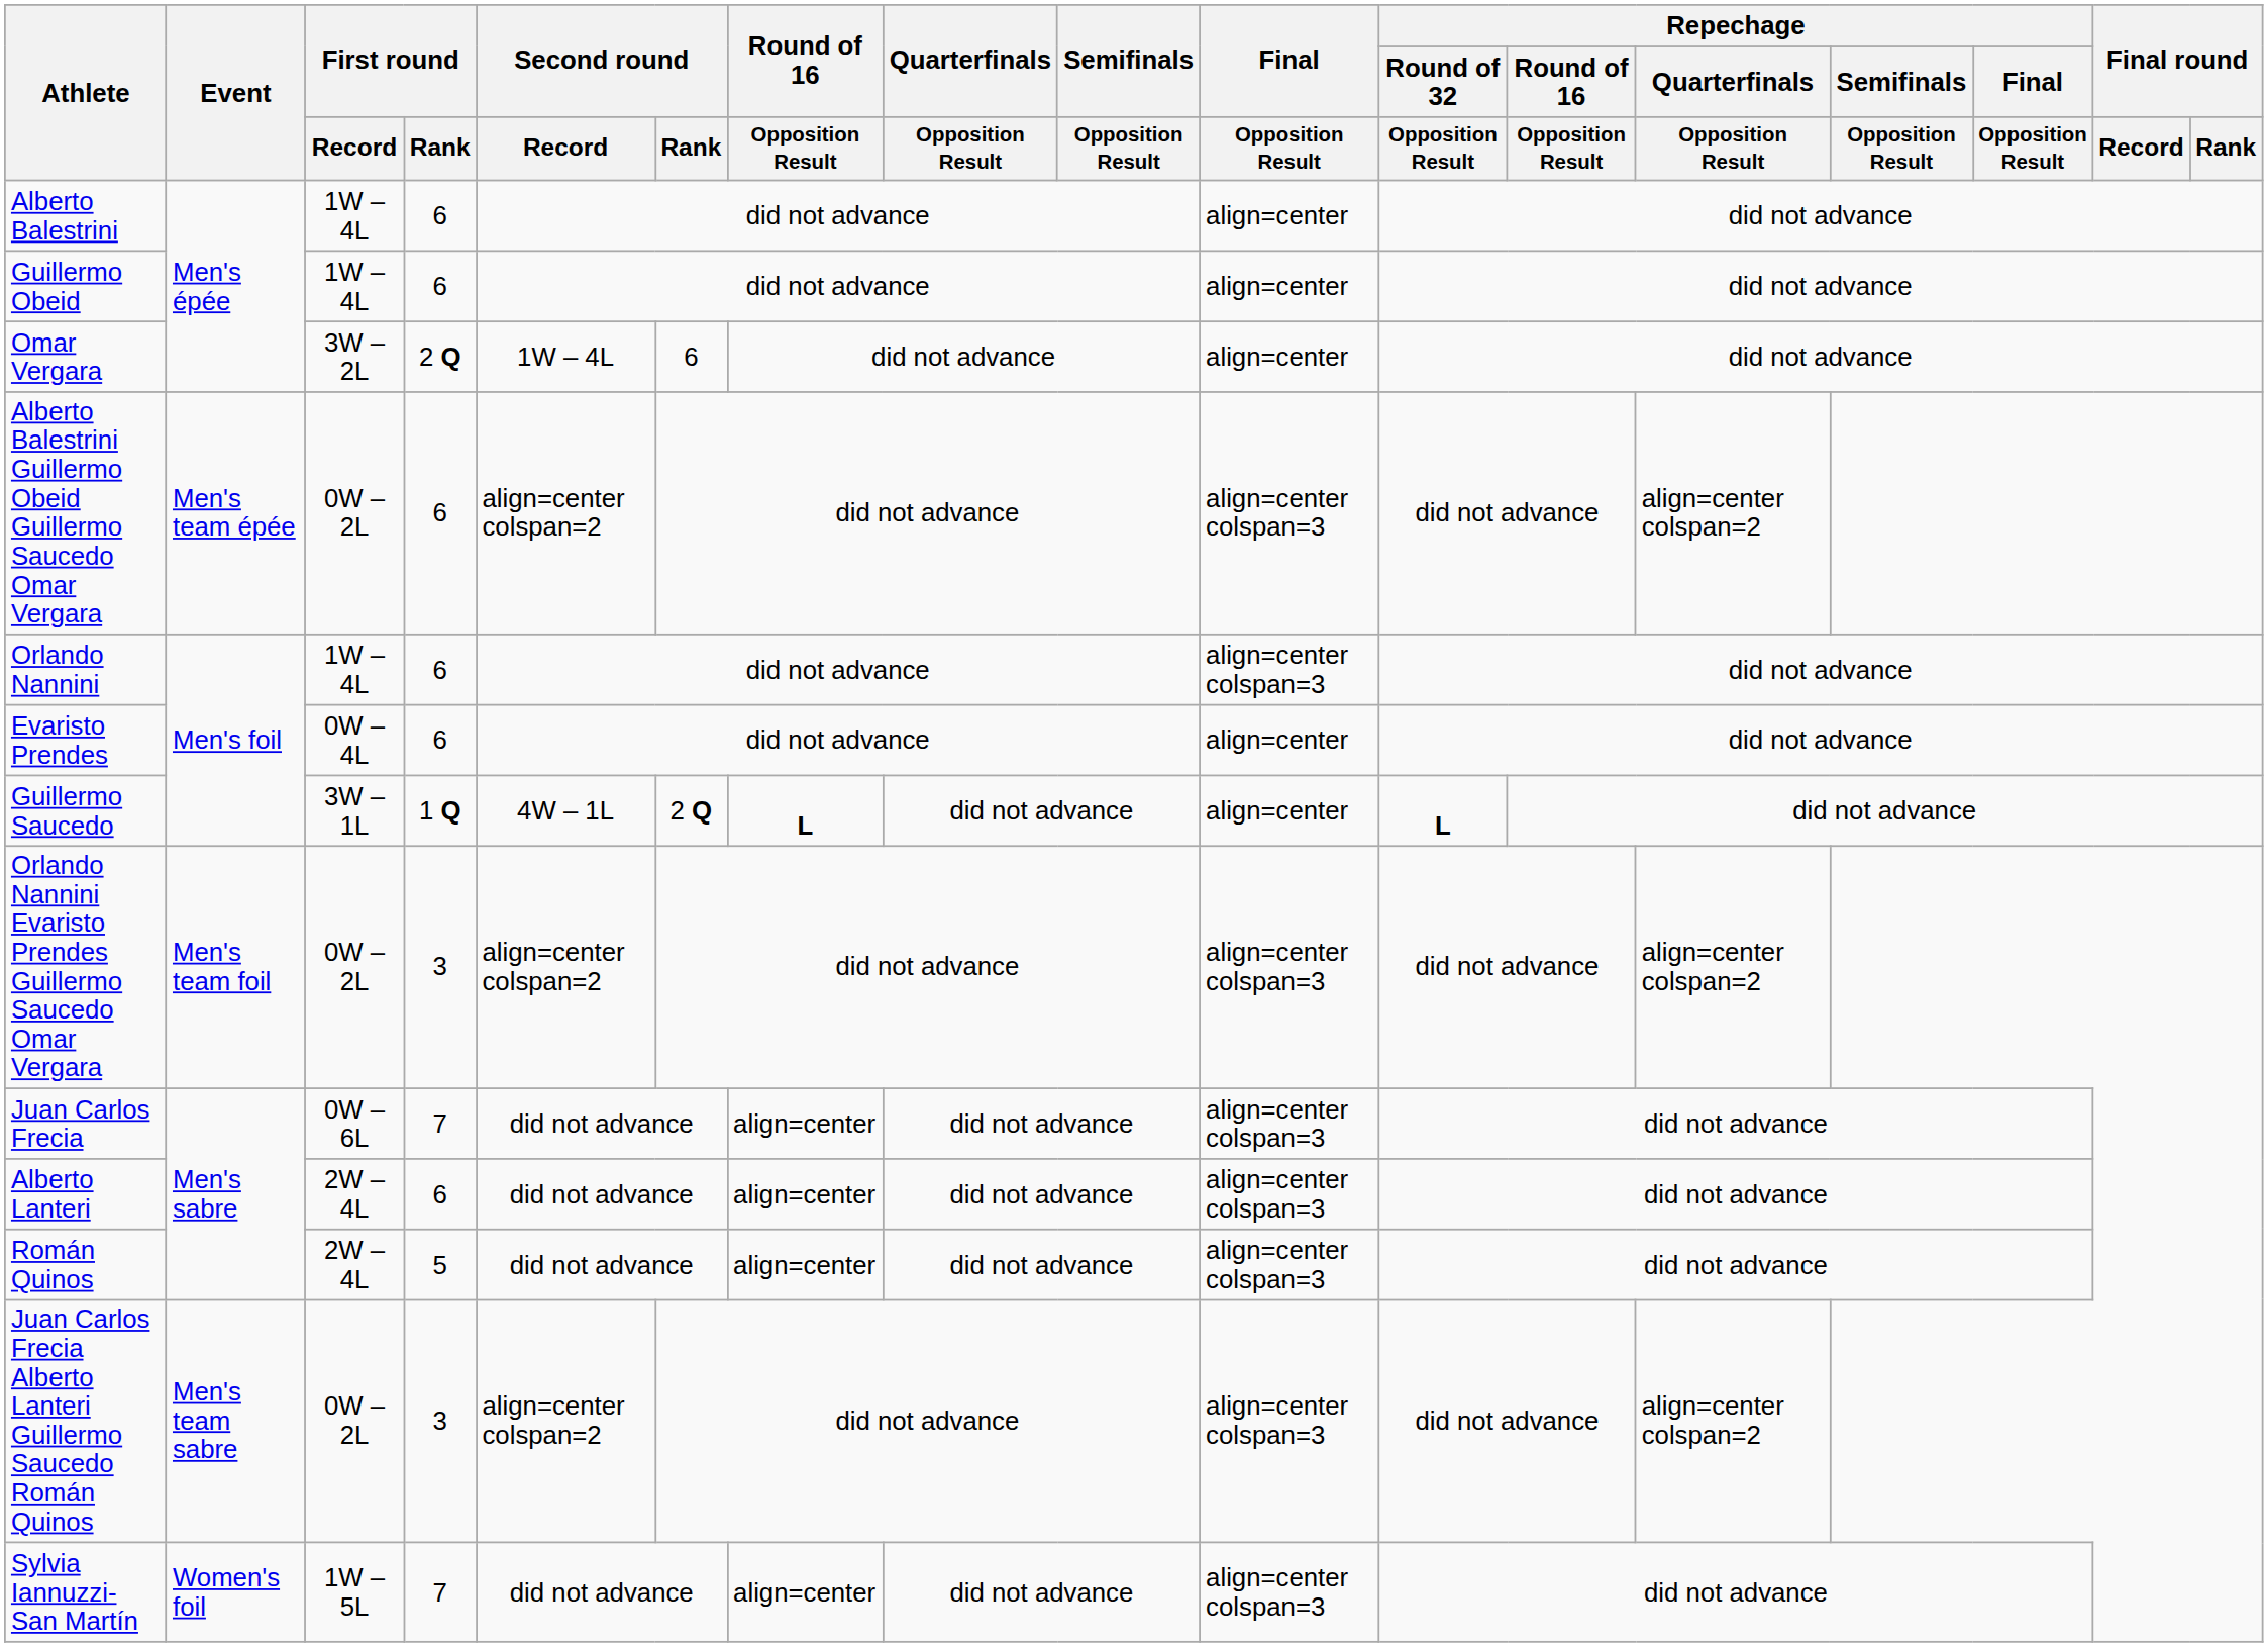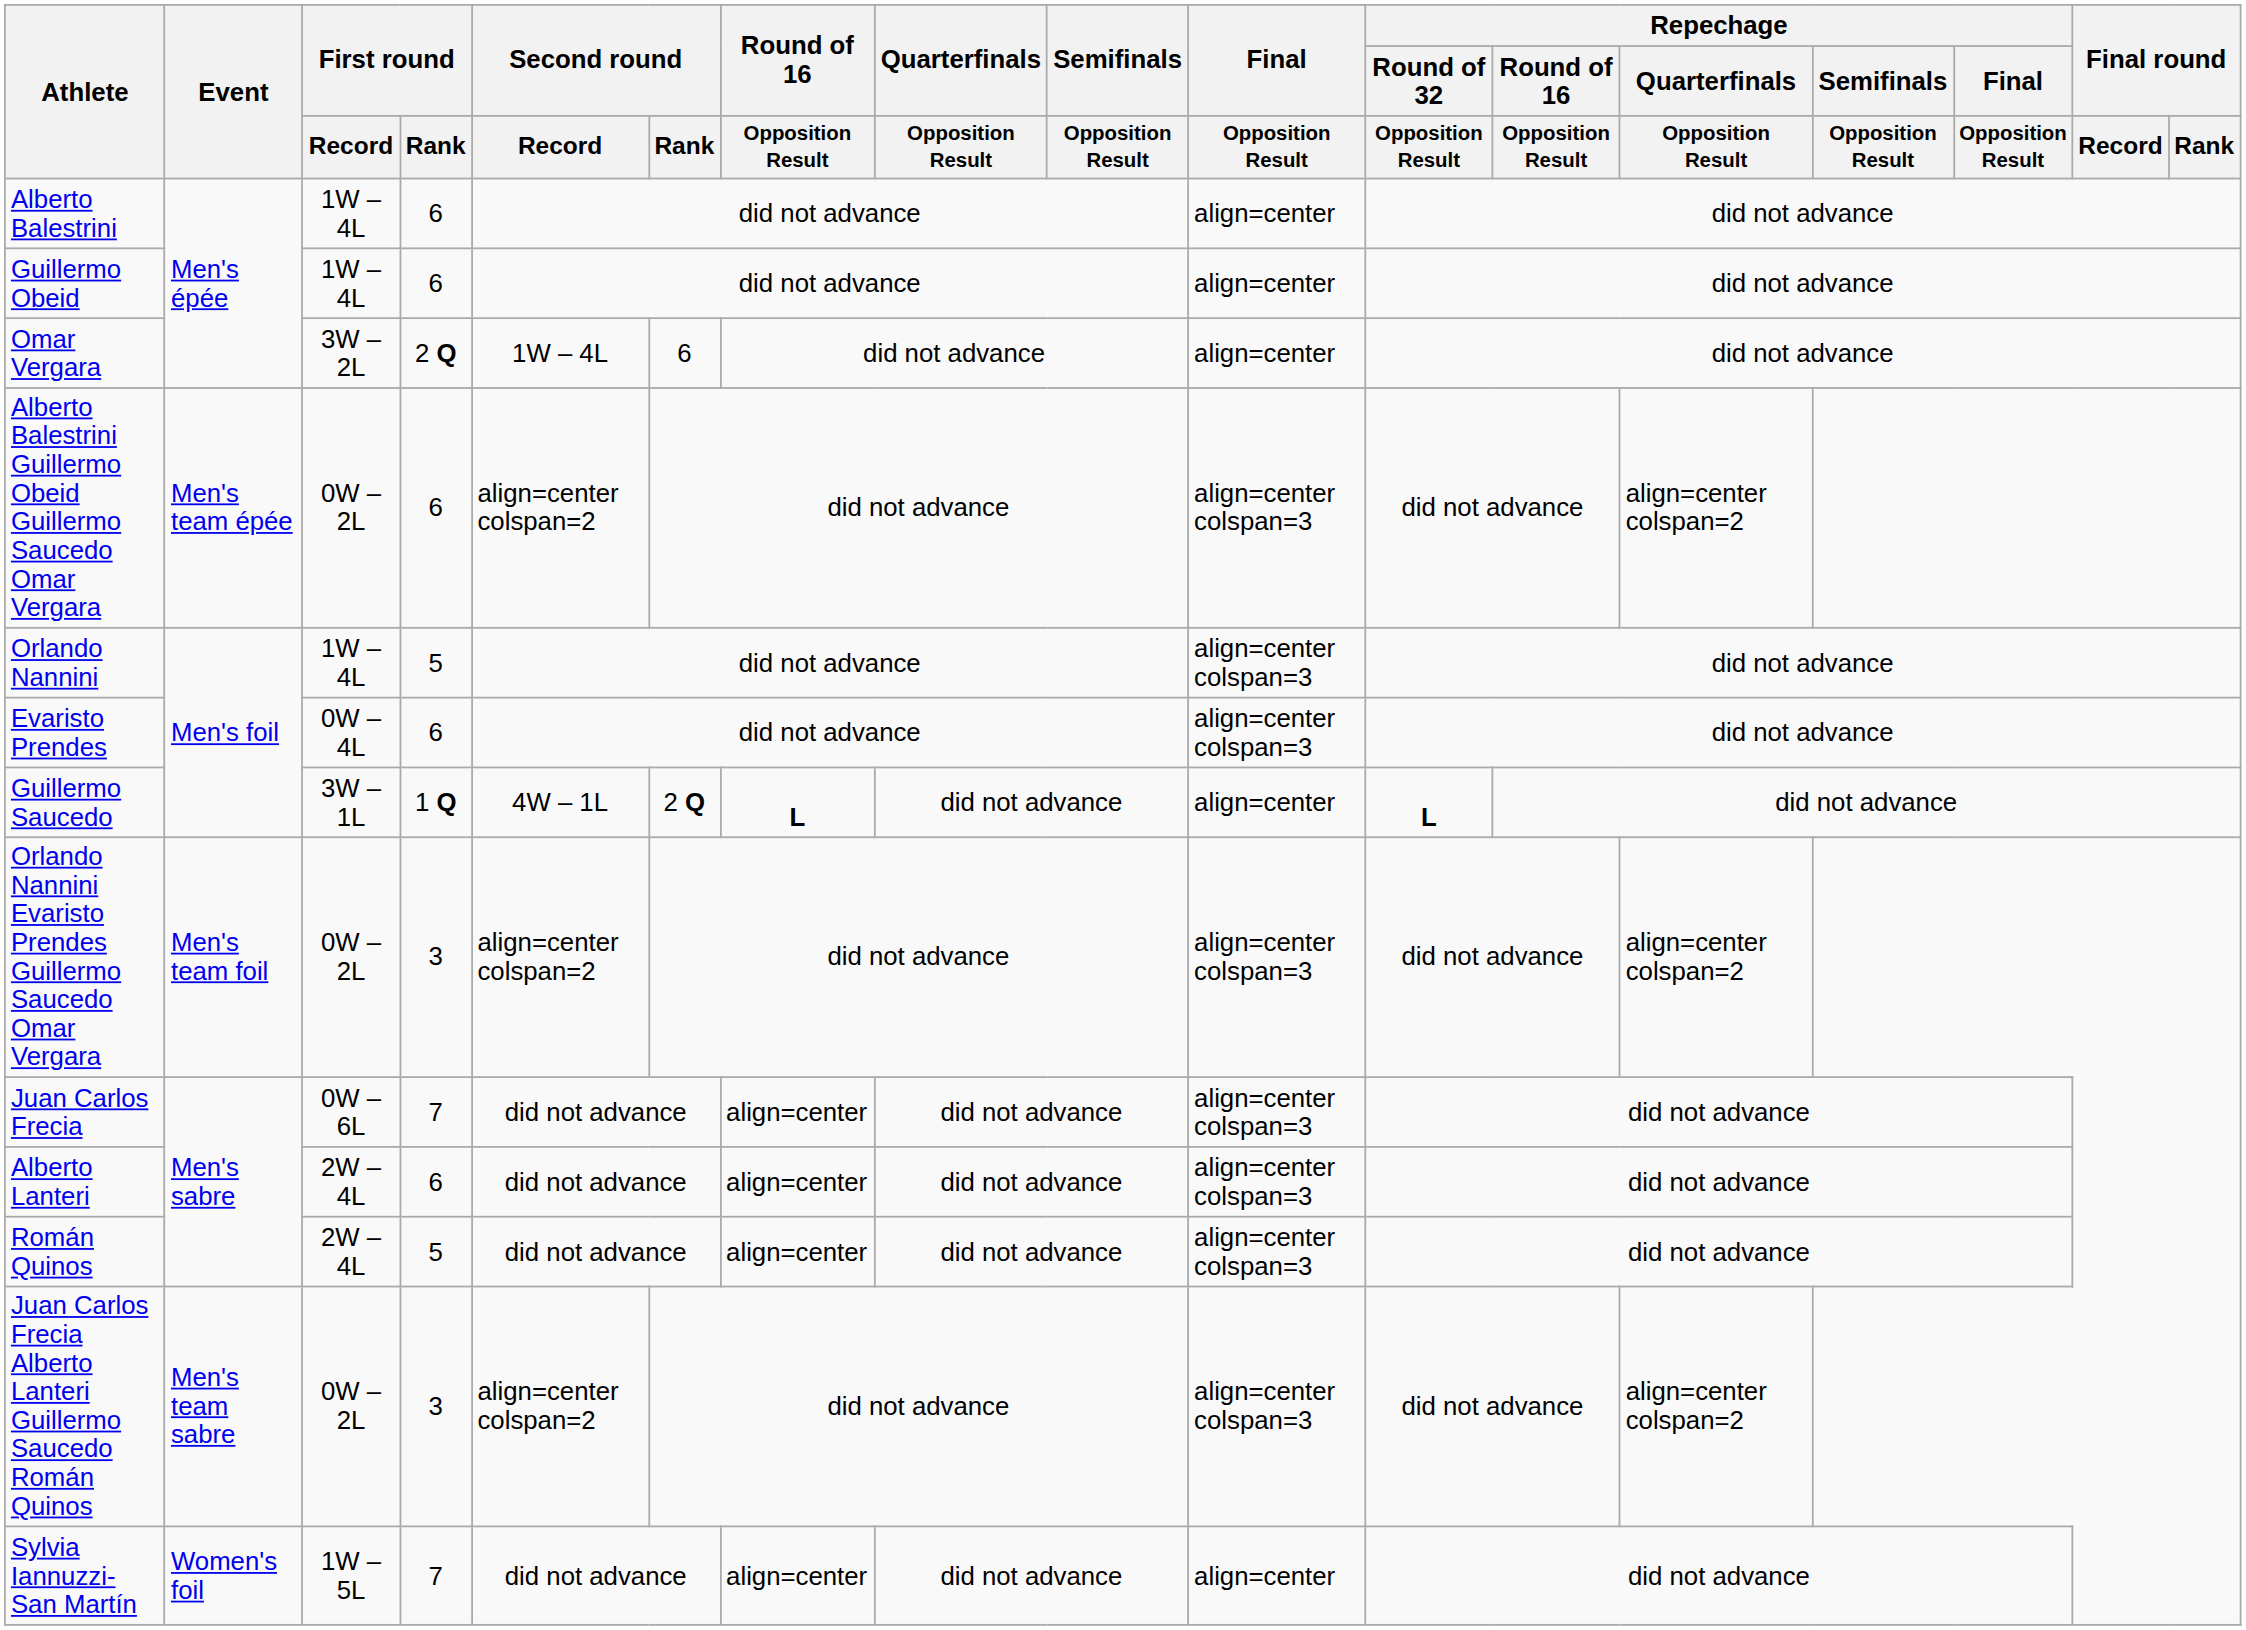Orlando Nannini | First round / Rank: 6 -> 5
Evaristo Prendes | Final / Opposition Result: align=center -> align=center colspan=3
Sylvia Iannuzzi-San Martín | Final / Opposition Result: align=center colspan=3 -> align=center
